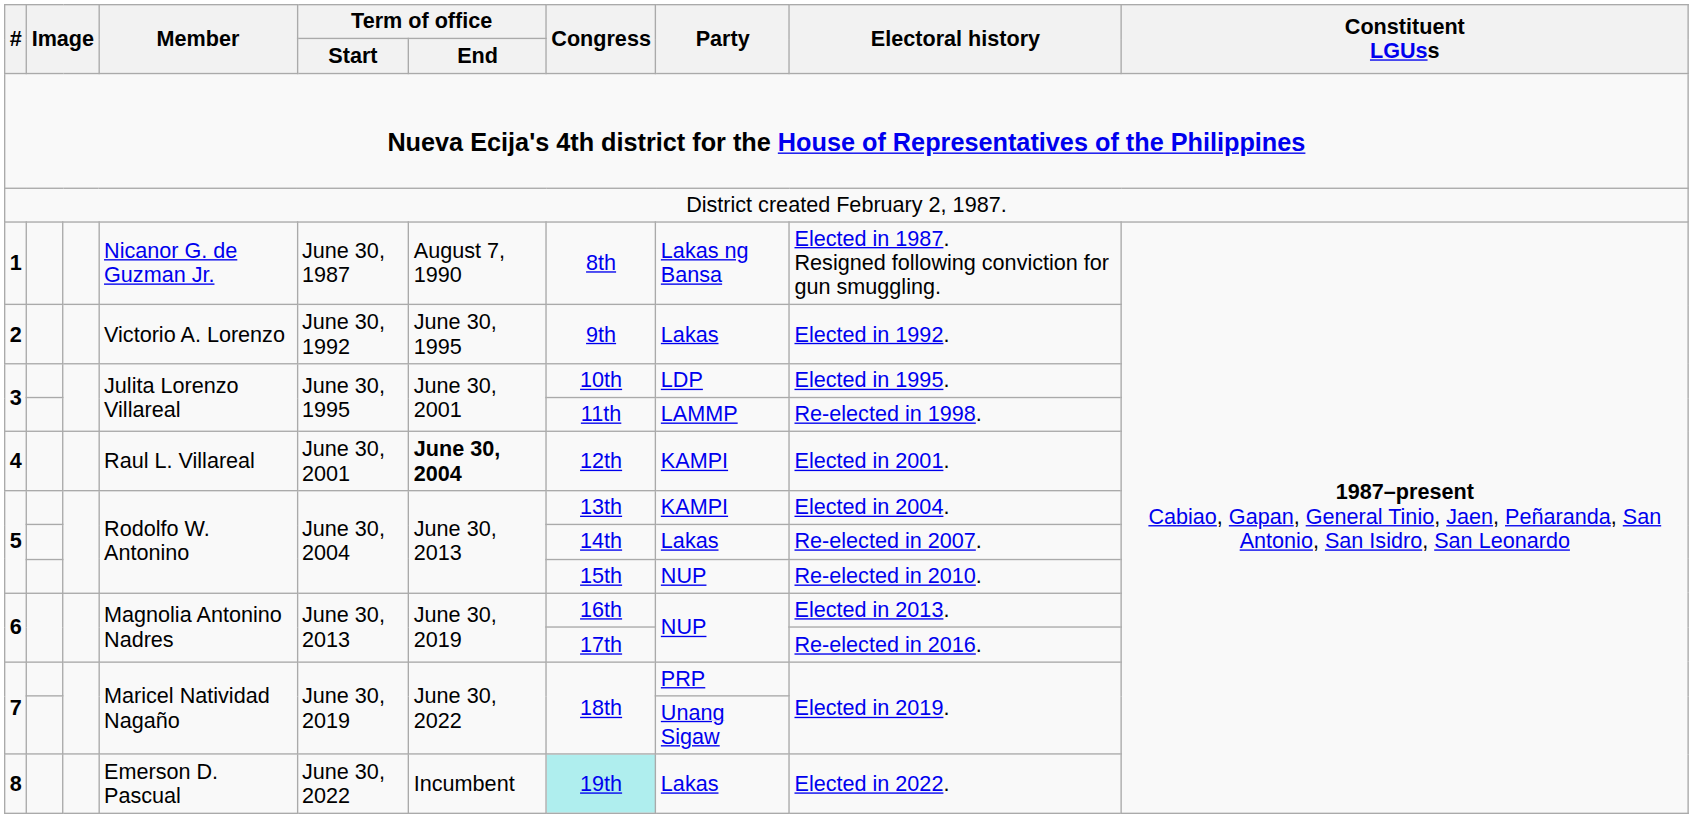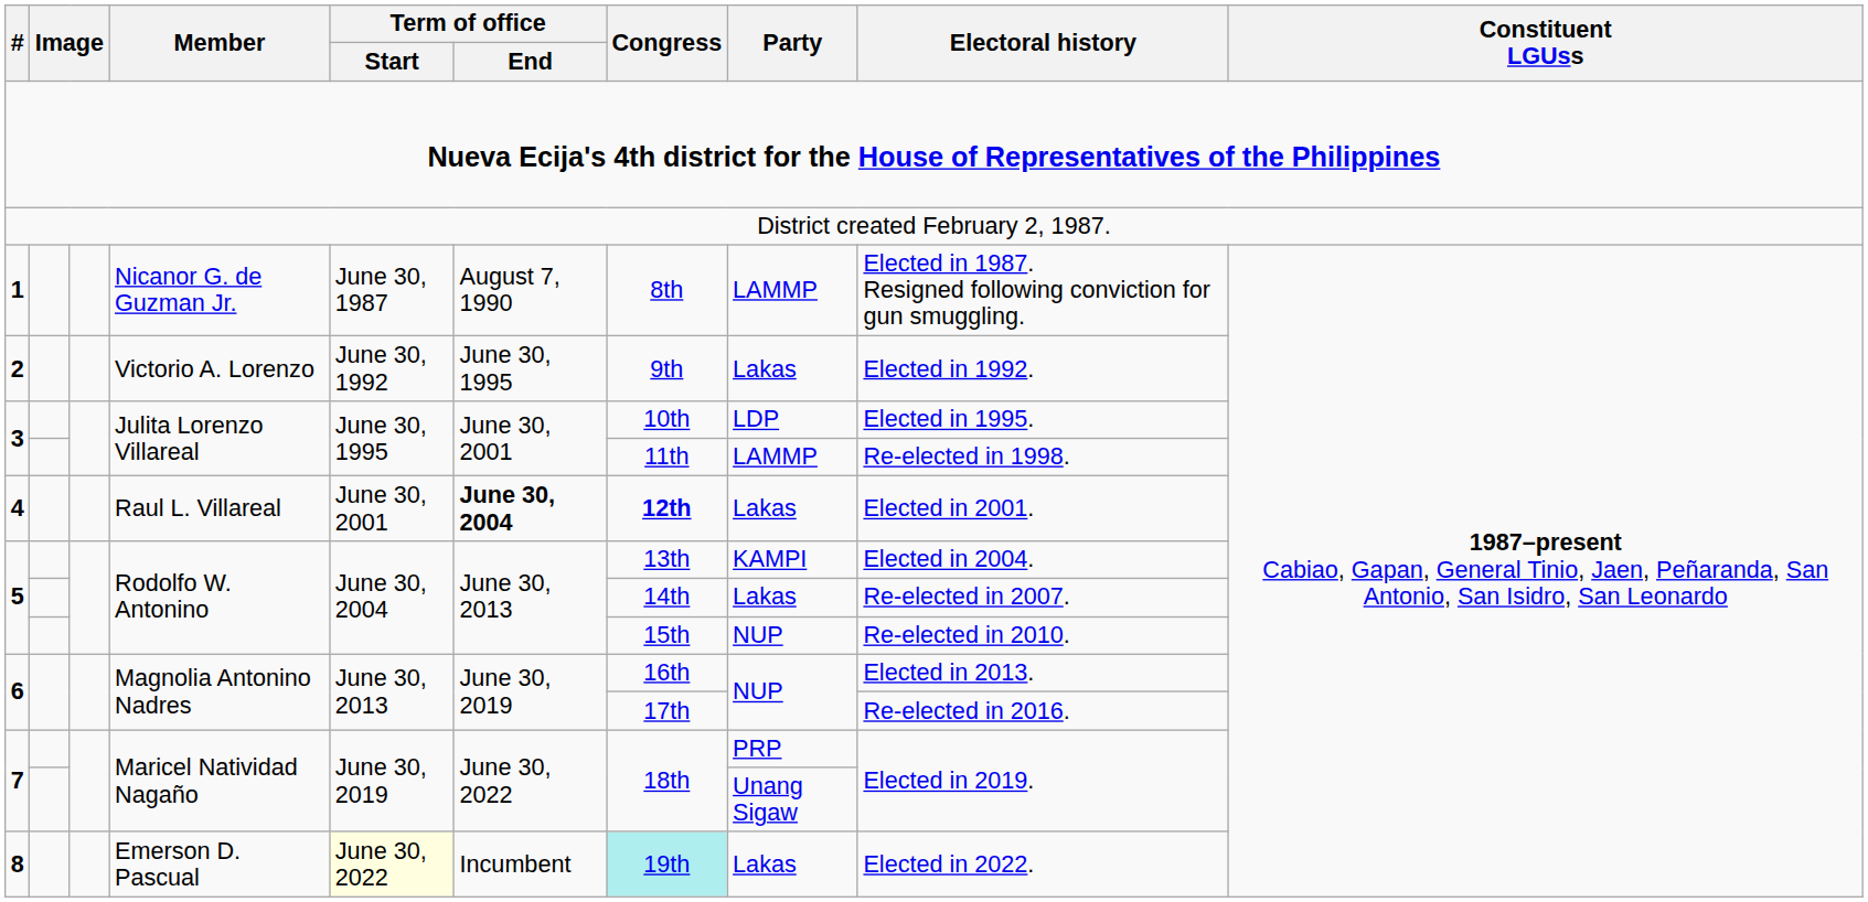1 | Party: Lakas ng Bansa -> LAMMP
4 | Congress: normal -> bold
4 | Party: KAMPI -> Lakas
8 | Term of office / Start: no background -> lightyellow background
